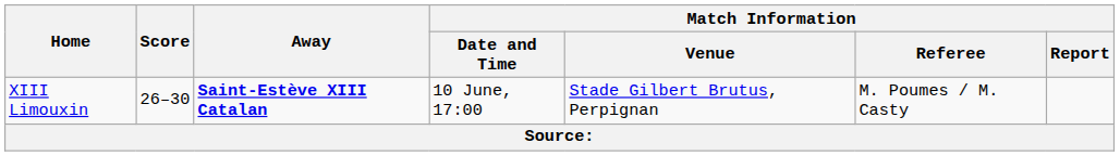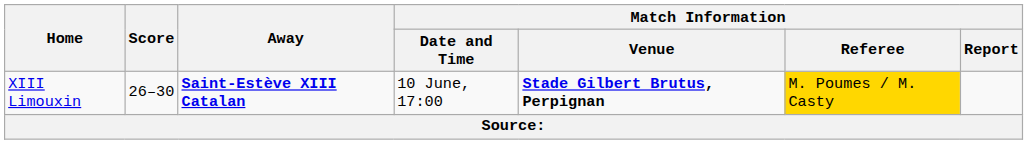XIII Limouxin | Match Information / Venue: normal -> bold
XIII Limouxin | Match Information / Referee: no background -> gold background
